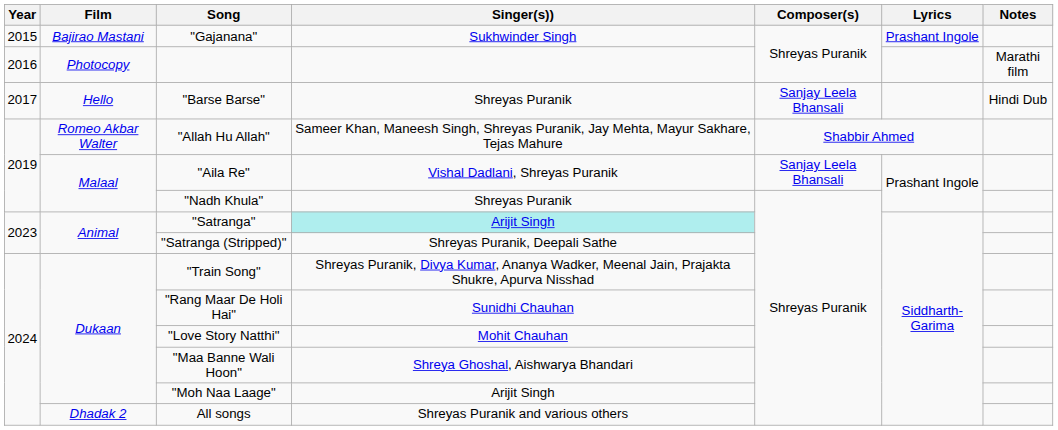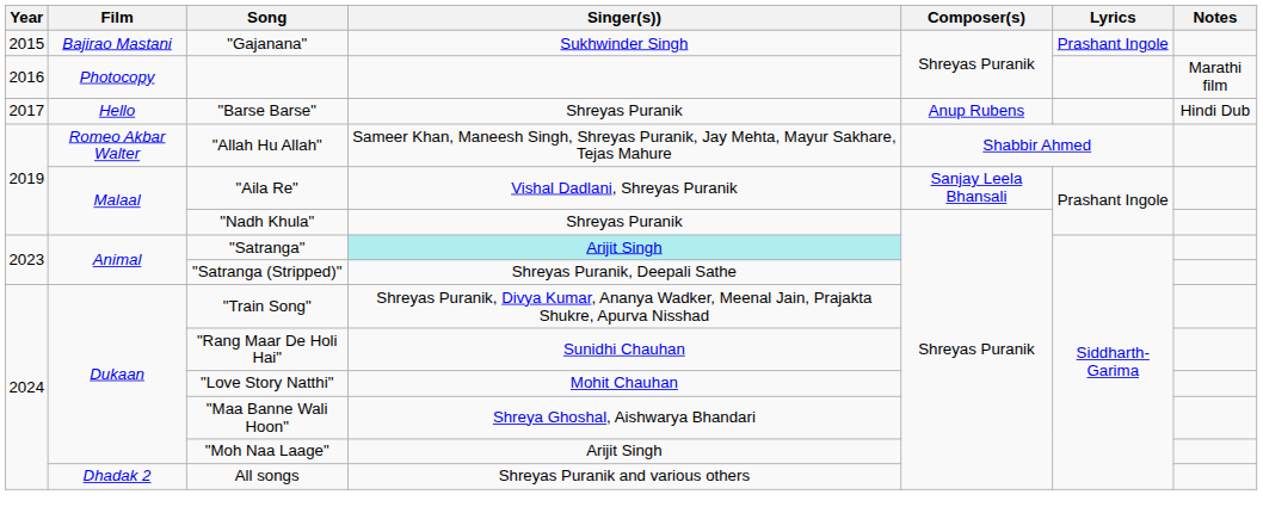"Barse Barse" | Composer(s): Sanjay Leela Bhansali -> Anup Rubens
